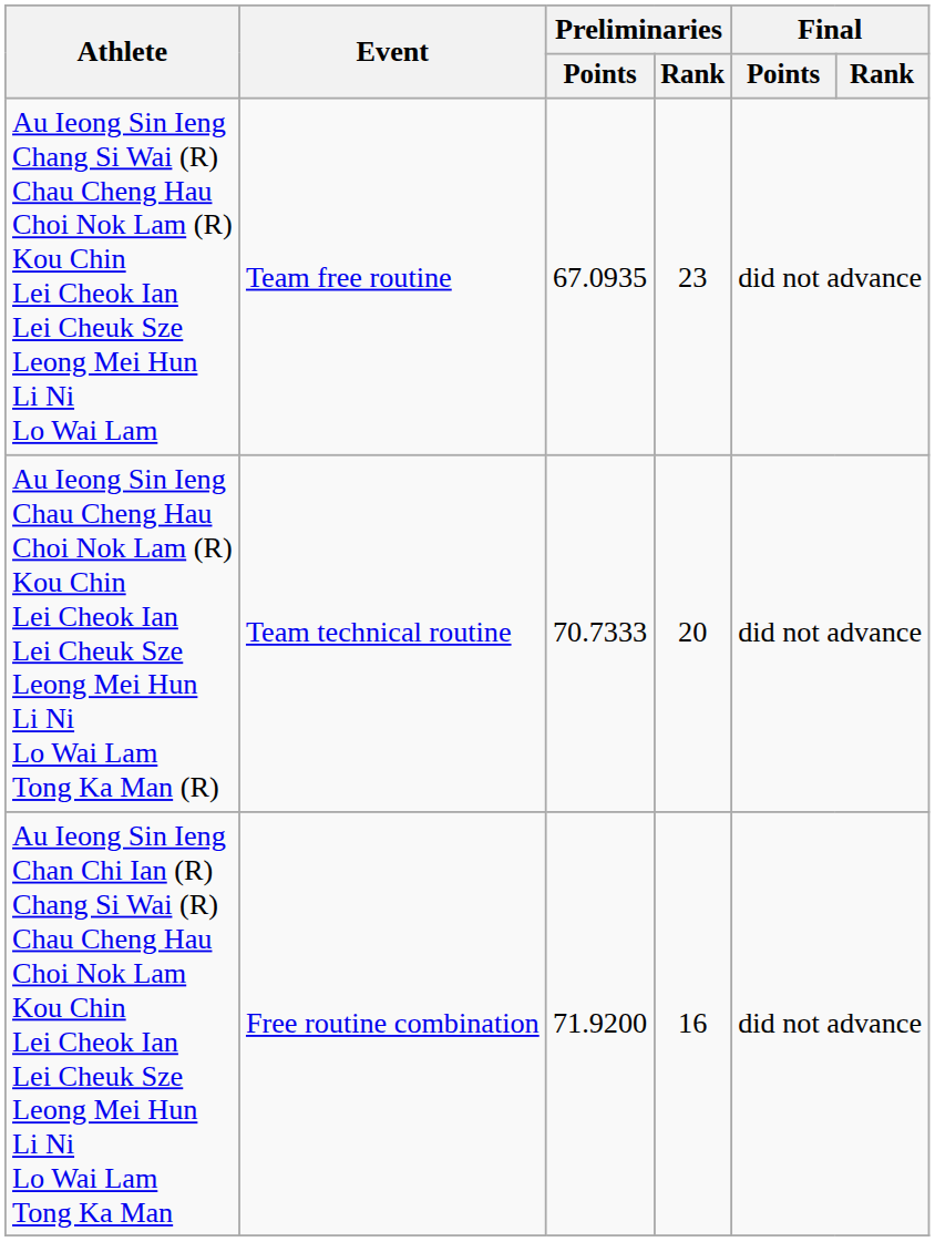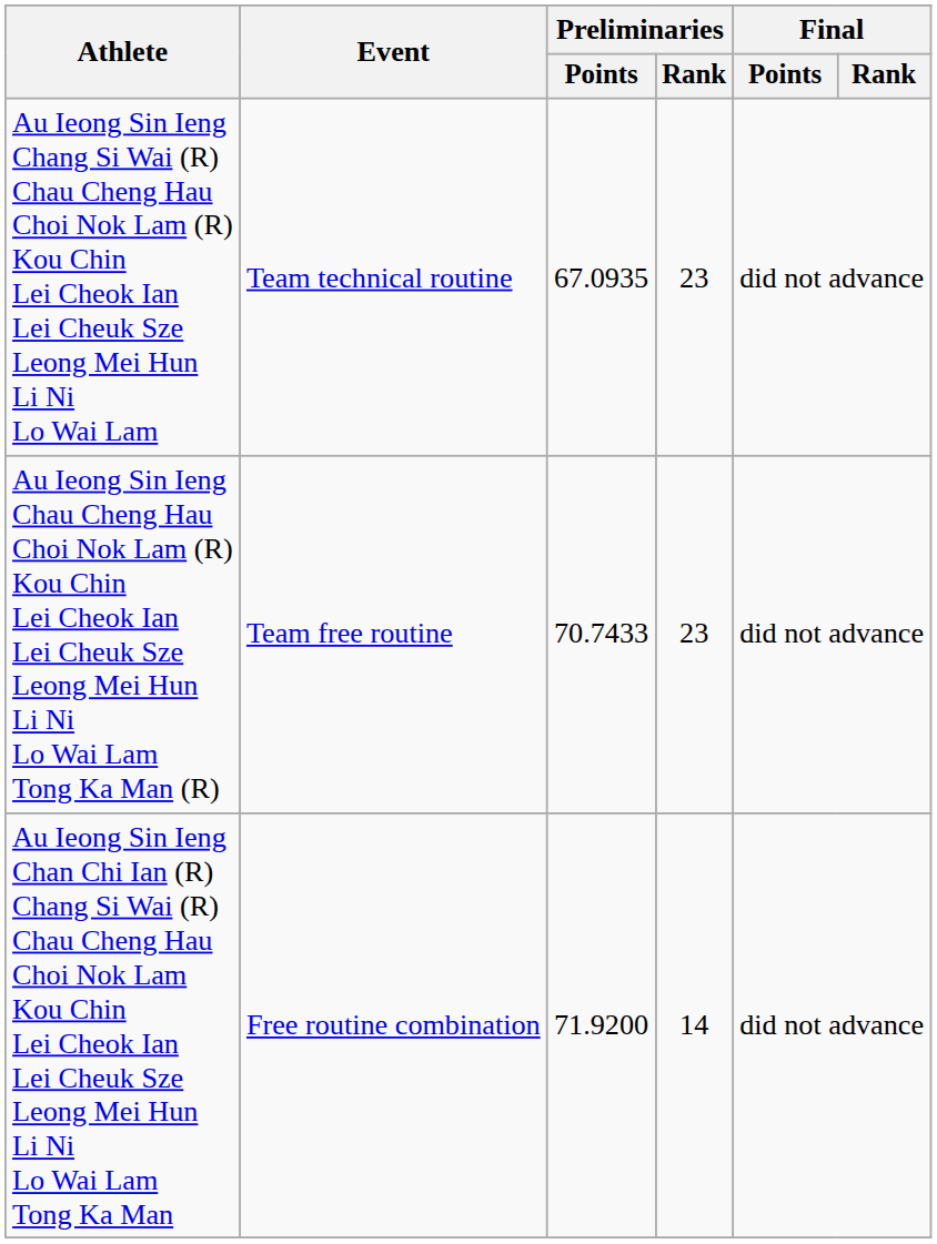row 3 | Event: Team free routine -> Team technical routine
row 4 | Event: Team technical routine -> Team free routine
row 4 | Preliminaries / Points: 70.7333 -> 70.7433
row 4 | Preliminaries / Rank: 20 -> 23
row 5 | Preliminaries / Rank: 16 -> 14
